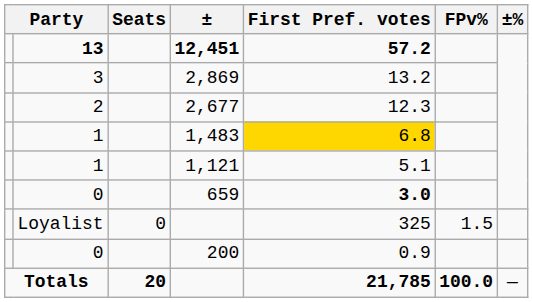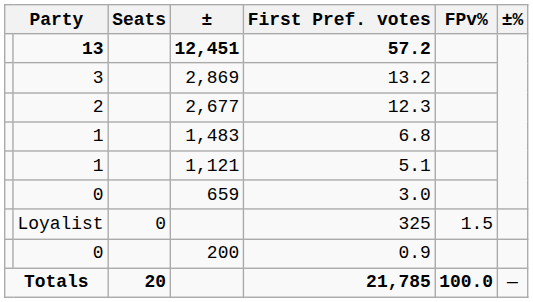1,483 | First Pref. votes: gold background -> no background
659 | First Pref. votes: bold -> normal
